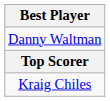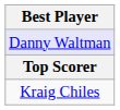row 2 | column 1: no background -> lavender background
